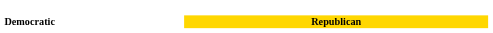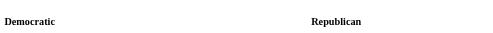Democratic | 247: gold background -> no background
